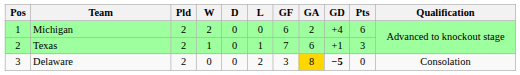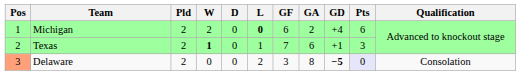Michigan | L: normal -> bold
Texas | W: normal -> bold
Delaware | Pos: no background -> lightsalmon background
Delaware | GA: gold background -> no background
Delaware | Pts: no background -> lavender background
